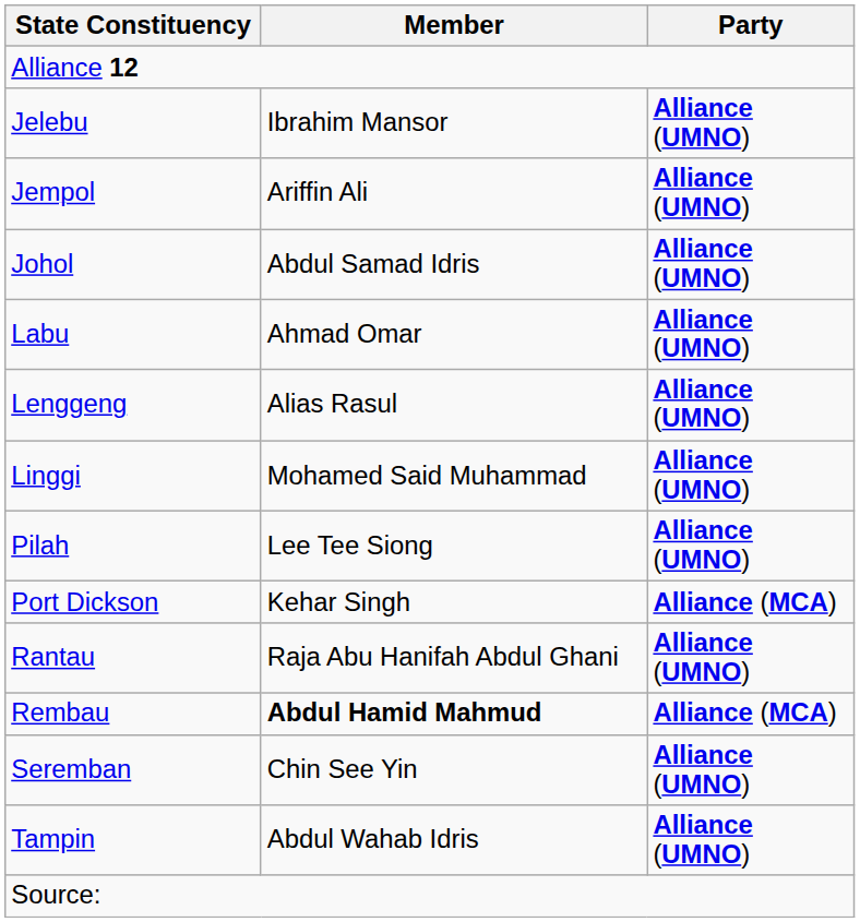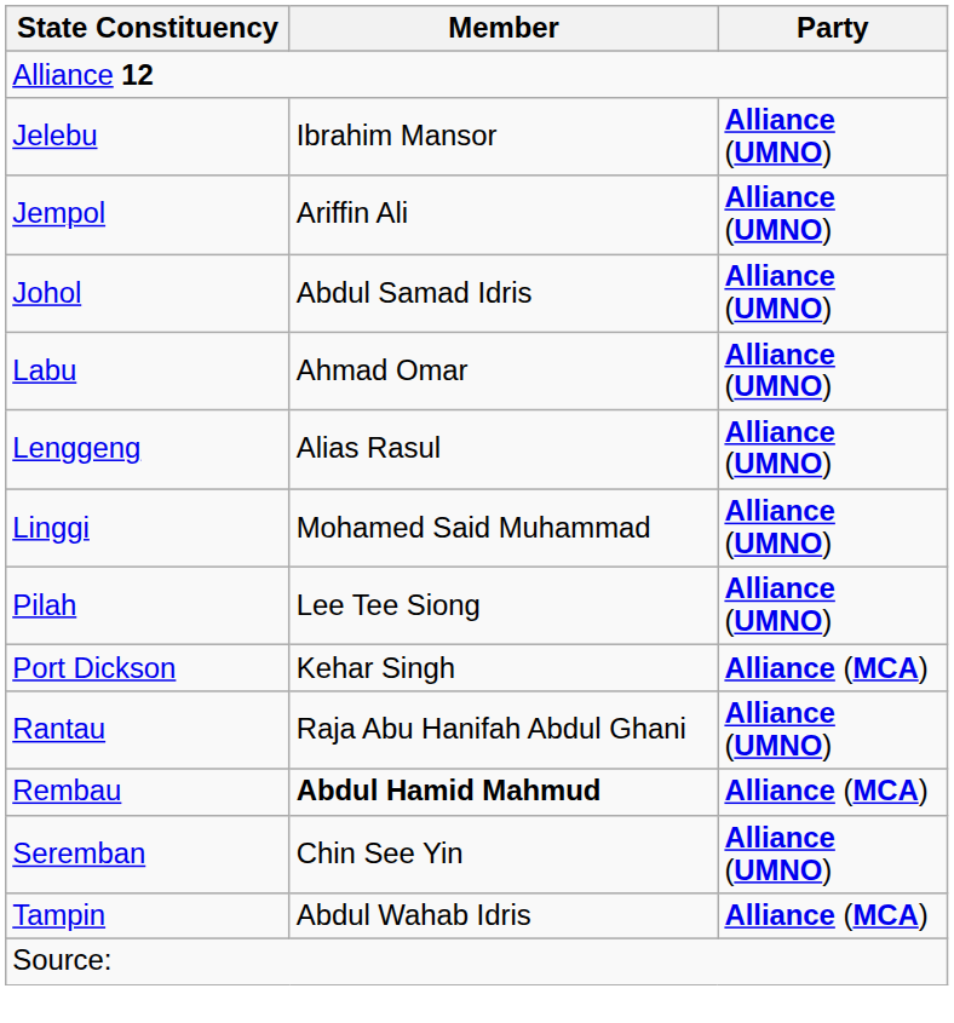Tampin | Party: Alliance (UMNO) -> Alliance (MCA)
